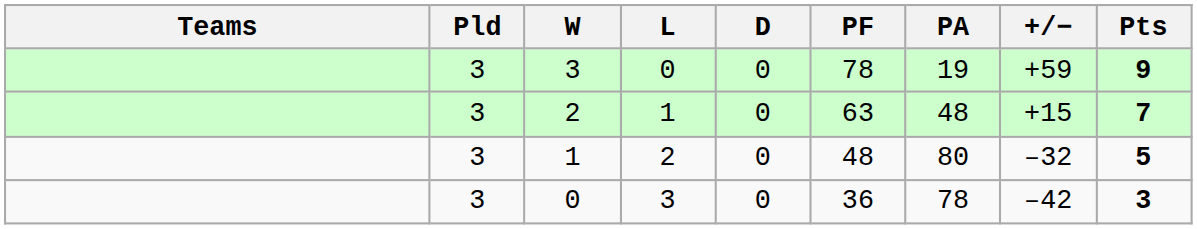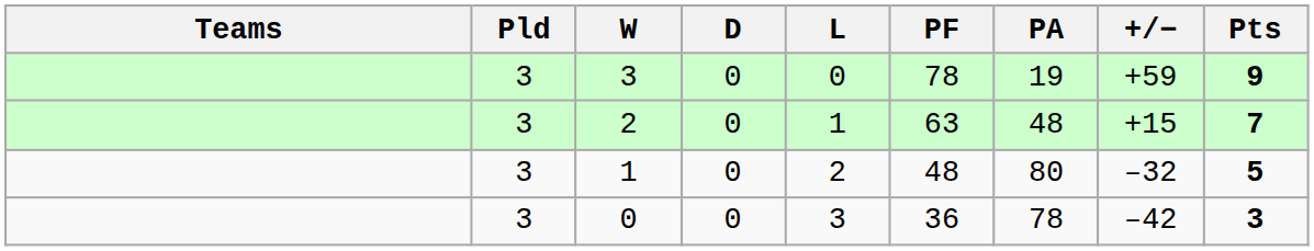columns swapped: D <-> L
